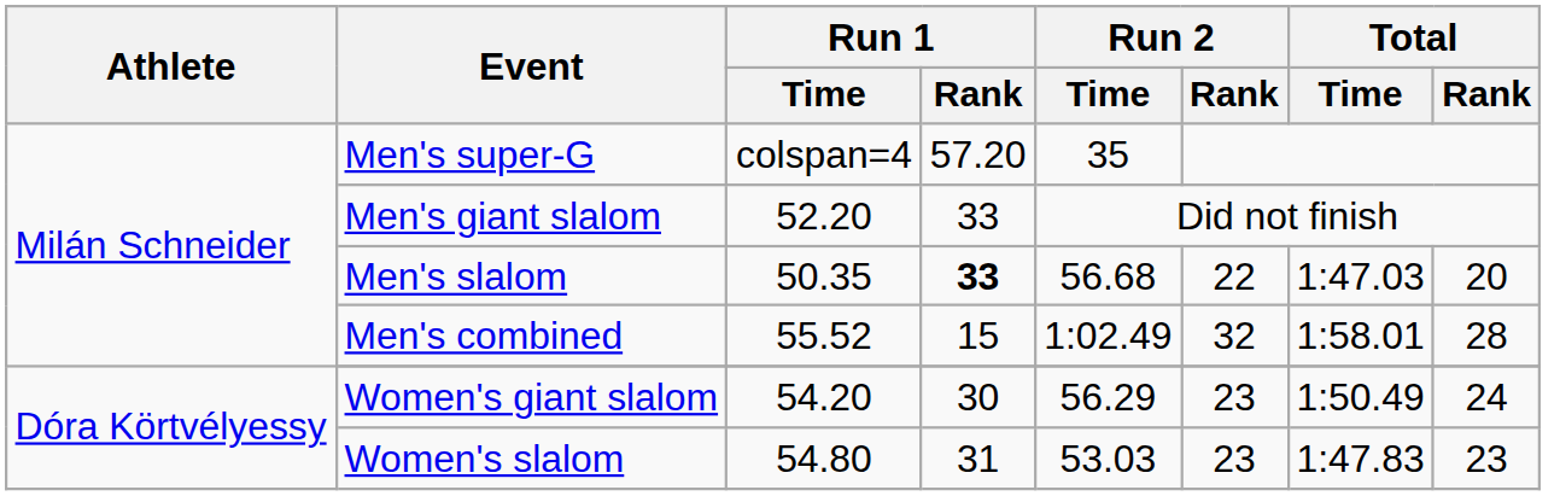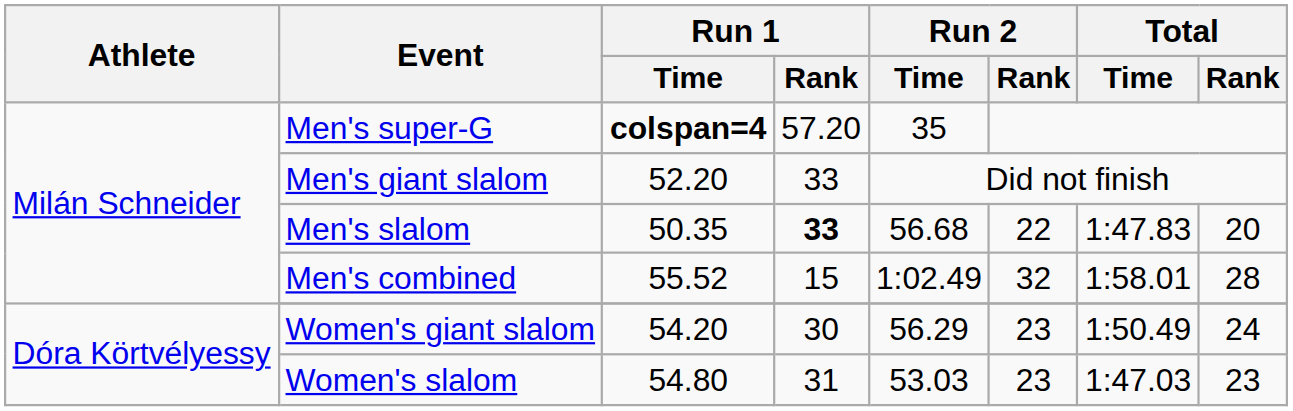Men's super-G | Run 1 / Time: normal -> bold
Men's slalom | Total / Time: 1:47.03 -> 1:47.83
Women's slalom | Total / Time: 1:47.83 -> 1:47.03
